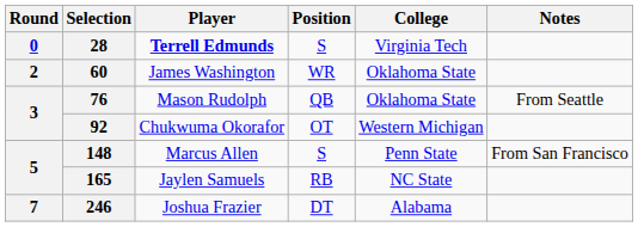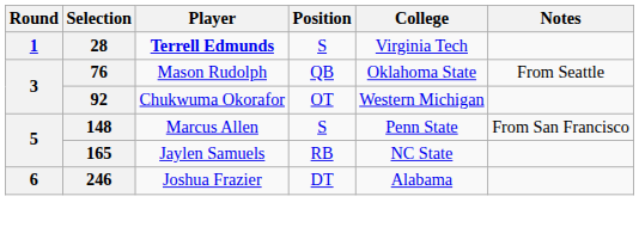28 | Round: 0 -> 1
- row: 2 | 60 | James Washington | WR | Oklahoma State
246 | Round: 7 -> 6
